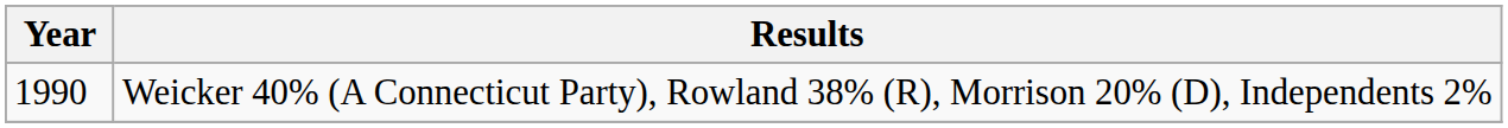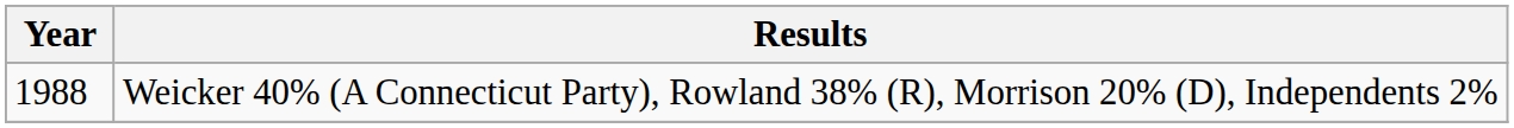row 2 | Year: 1990 -> 1988
